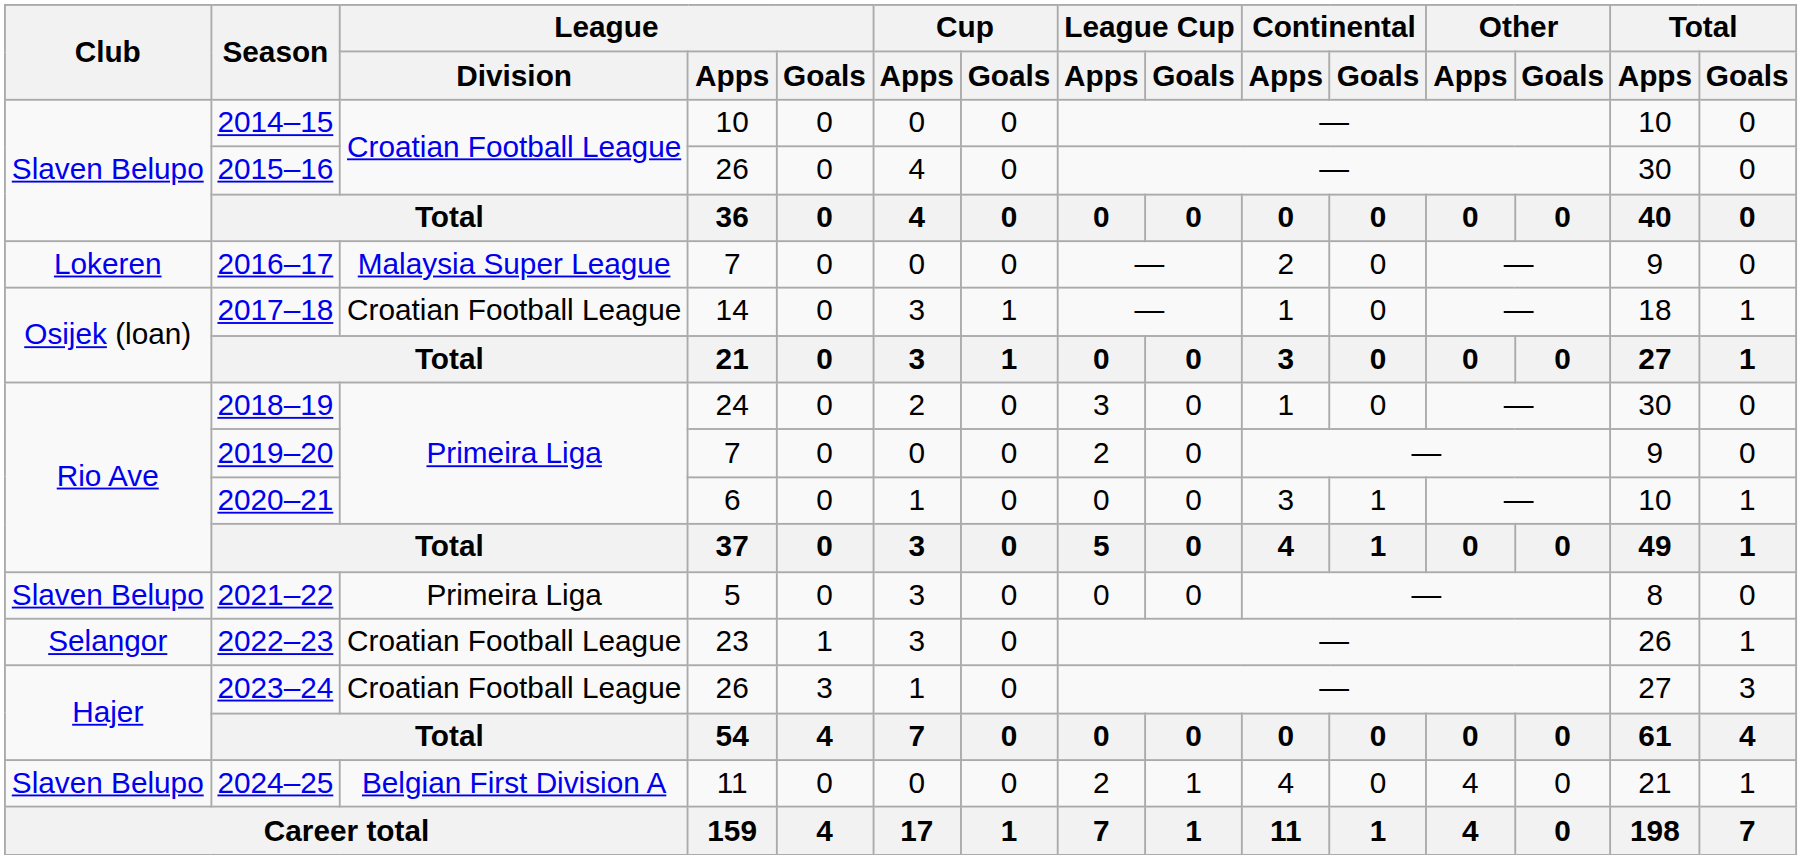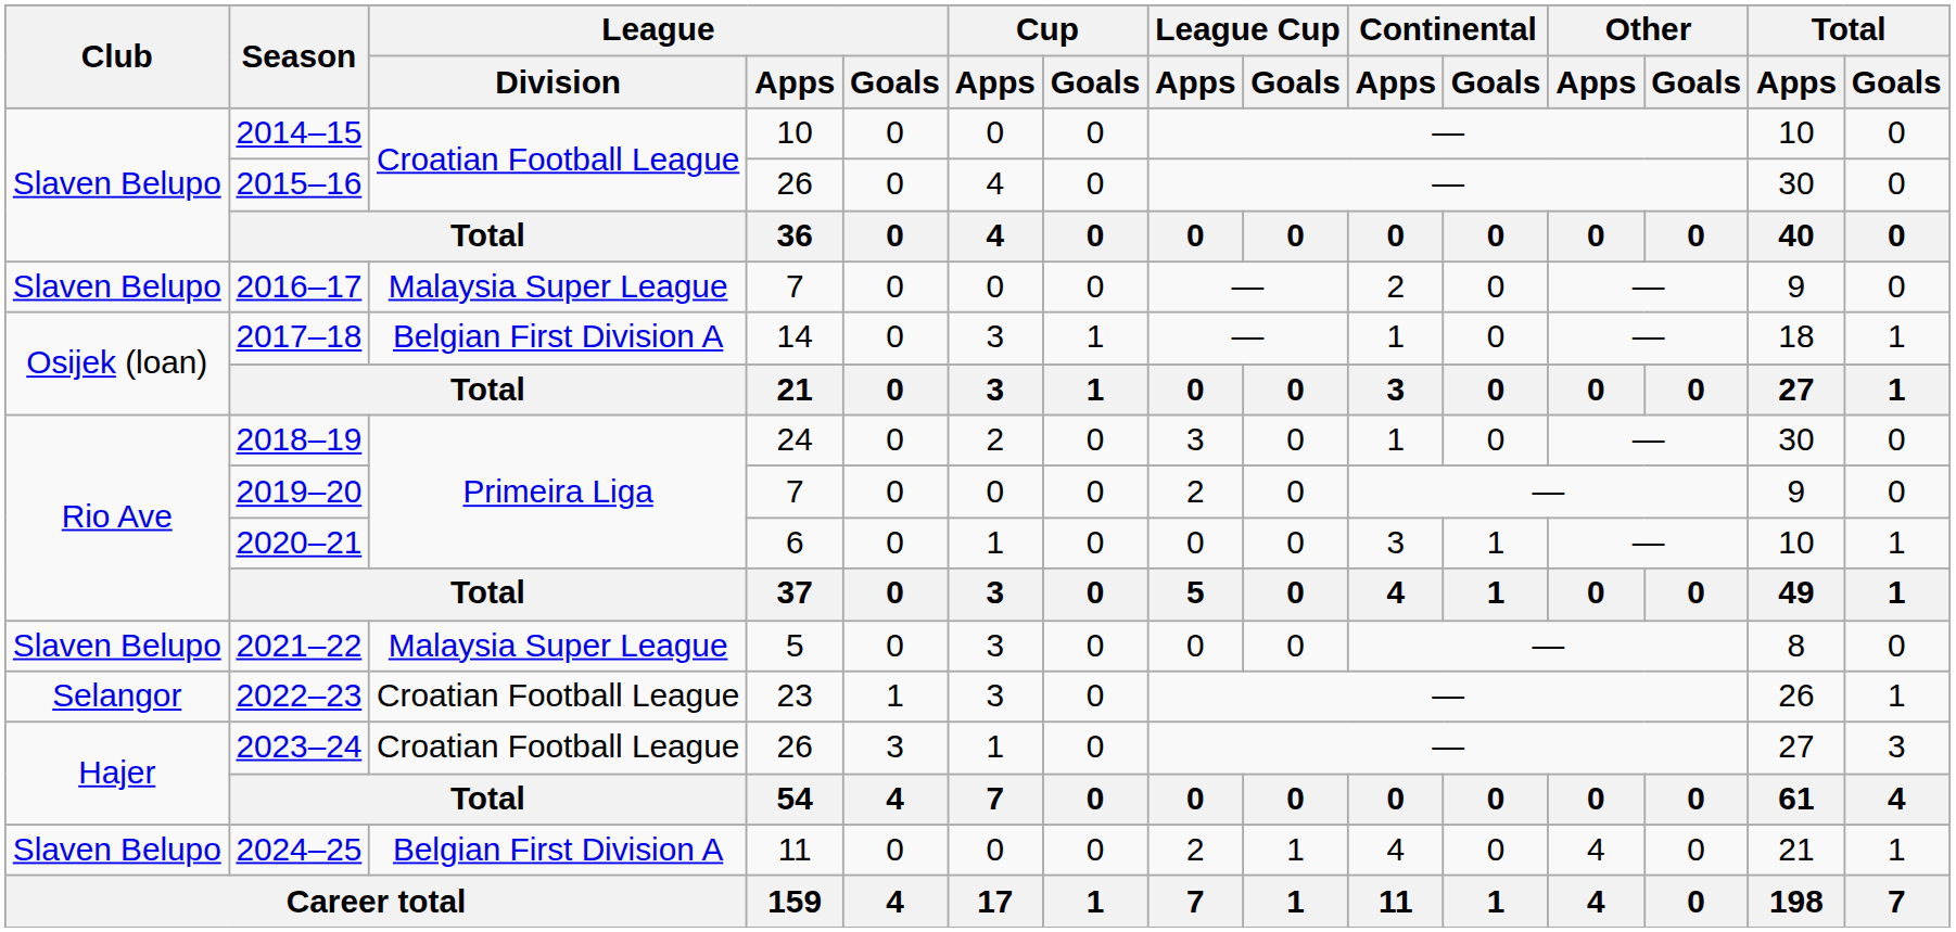2016–17 | Club: Lokeren -> Slaven Belupo
2017–18 | League / Division: Croatian Football League -> Belgian First Division A
2021–22 | League / Division: Primeira Liga -> Malaysia Super League
